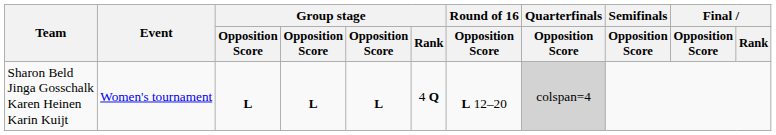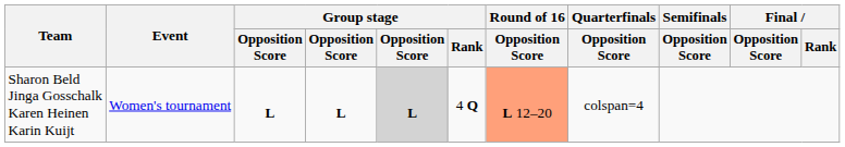Sharon Beld Jinga Gosschalk Karen Heinen Karin Kuijt | column 5: no background -> lightgrey background
Sharon Beld Jinga Gosschalk Karen Heinen Karin Kuijt | Round of 16 / Opposition Score: no background -> lightsalmon background
Sharon Beld Jinga Gosschalk Karen Heinen Karin Kuijt | Quarterfinals / Opposition Score: lightgrey background -> no background
